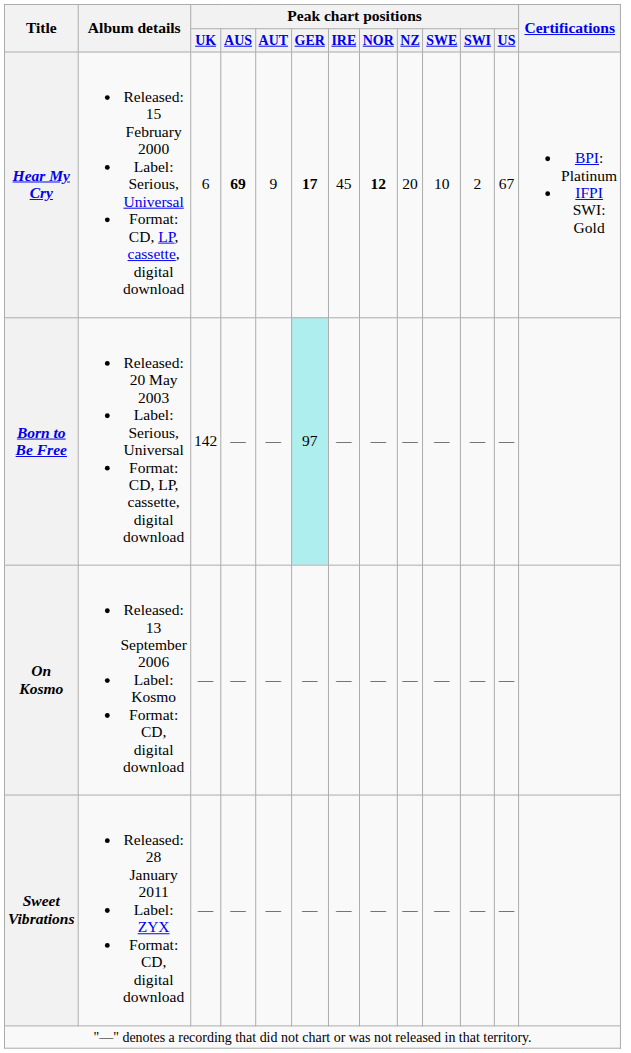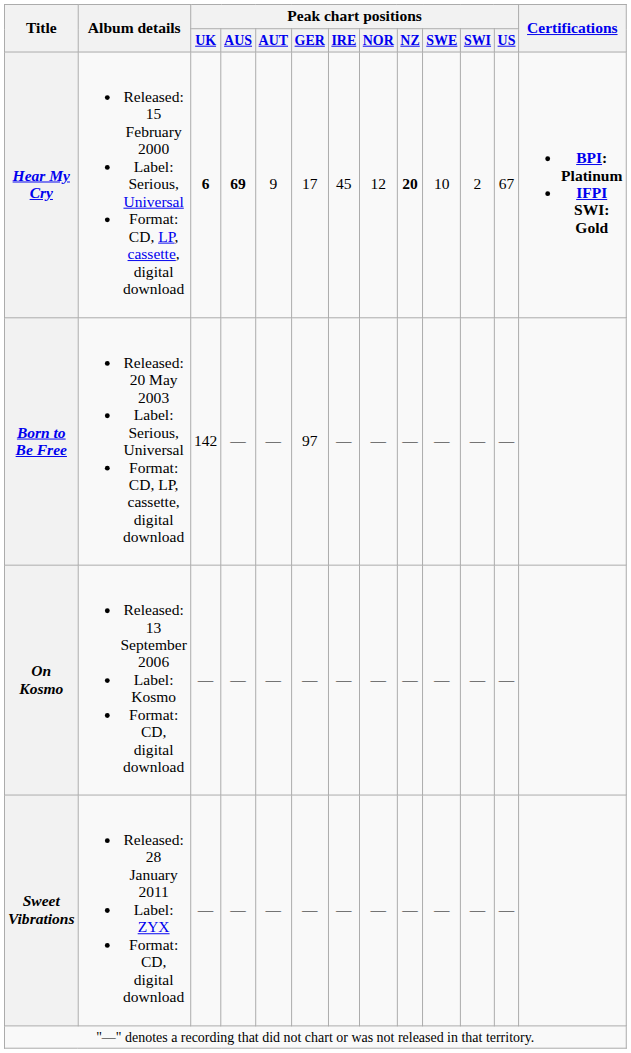Hear My Cry | Peak chart positions / UK: normal -> bold
Hear My Cry | Peak chart positions / GER: bold -> normal
Hear My Cry | Peak chart positions / NOR: bold -> normal
Hear My Cry | Peak chart positions / NZ: normal -> bold
Hear My Cry | Certifications: normal -> bold
Born to Be Free | Peak chart positions / GER: paleturquoise background -> no background
